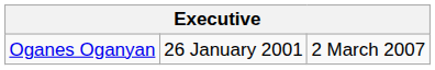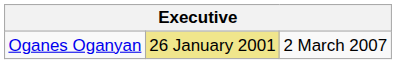Oganes Oganyan | column 2: no background -> khaki background
